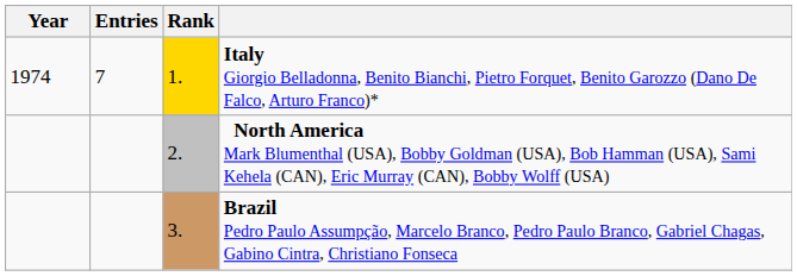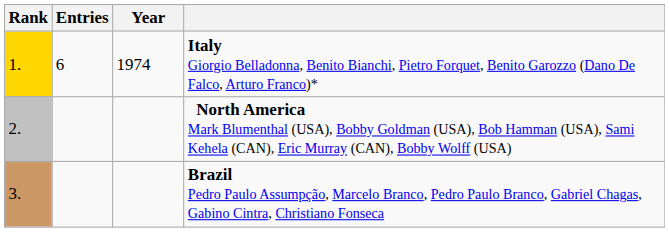columns swapped: Year <-> Rank
row 2 | Entries: 7 -> 6
